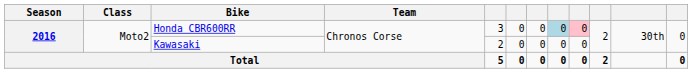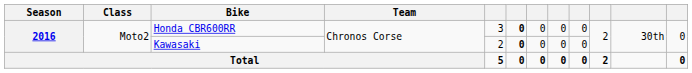Honda CBR600RR | column 6: normal -> bold
Honda CBR600RR | column 8: lightblue background -> no background
Honda CBR600RR | column 9: pink background -> no background
Kawasaki | column 6: normal -> bold
